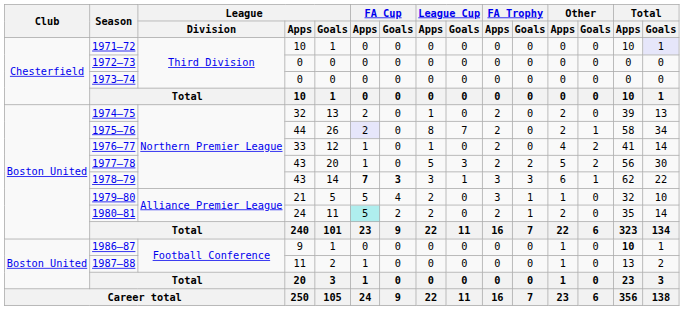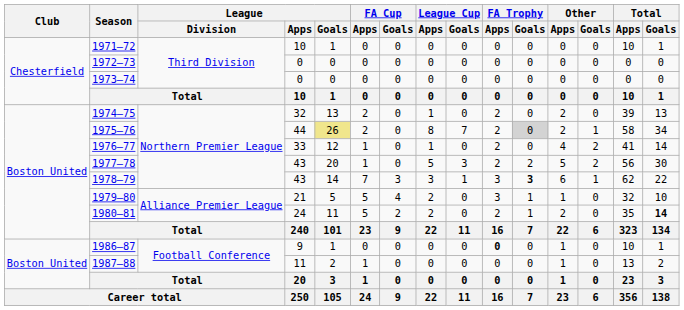1971–72 | Total / Goals: lavender background -> no background
1975–76 | League / Goals: no background -> khaki background
1975–76 | FA Cup / Apps: lavender background -> no background
1975–76 | FA Trophy / Goals: no background -> lightgrey background
1978–79 | FA Cup / Apps: bold -> normal
1978–79 | FA Cup / Goals: bold -> normal
1978–79 | FA Trophy / Goals: normal -> bold
1980–81 | FA Cup / Apps: paleturquoise background -> no background
1980–81 | Total / Goals: normal -> bold
1986–87 | FA Trophy / Apps: normal -> bold
1986–87 | Total / Apps: bold -> normal
